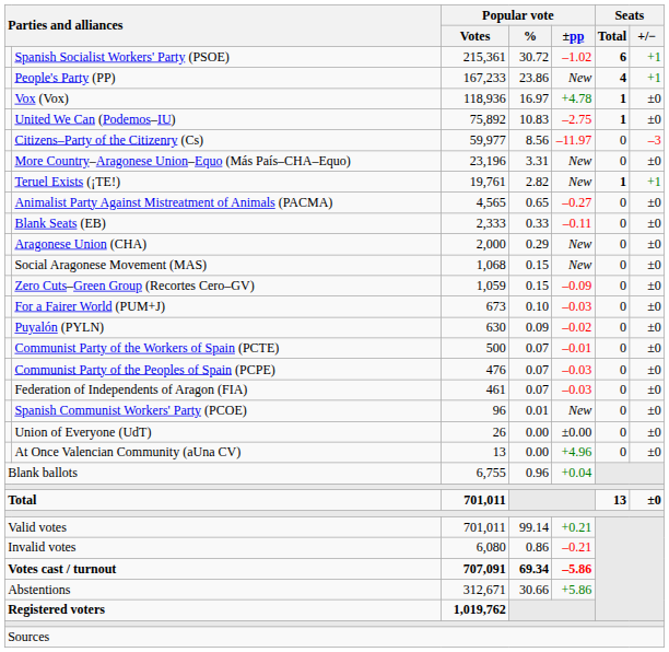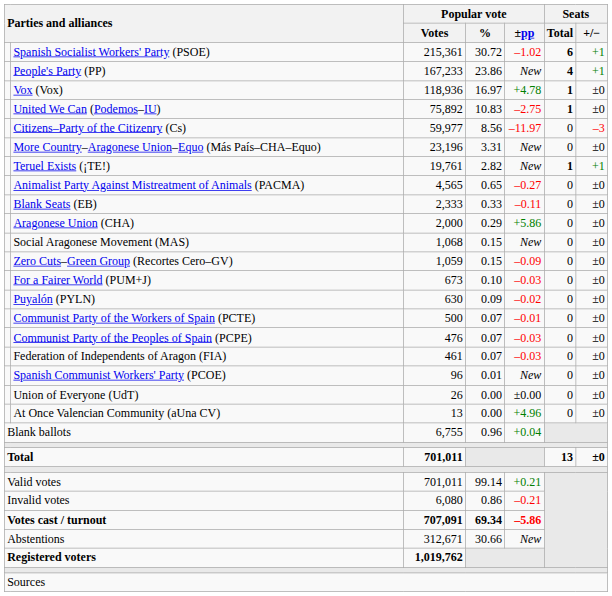Aragonese Union (CHA) | Popular vote / ±pp: New -> +5.86
Abstentions | Popular vote / ±pp: +5.86 -> New
